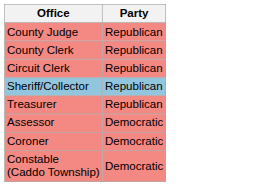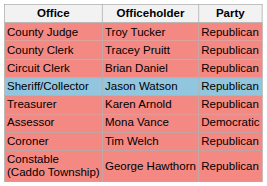+ column: Officeholder | Troy Tucker | Tracey Pruitt | Brian Daniel | Jason Watson | Karen Arnold | Mona Vance | Tim Welch | George Hawthorn
Coroner | Party: Democratic -> Republican
Constable (Caddo Township) | Party: Democratic -> Republican
